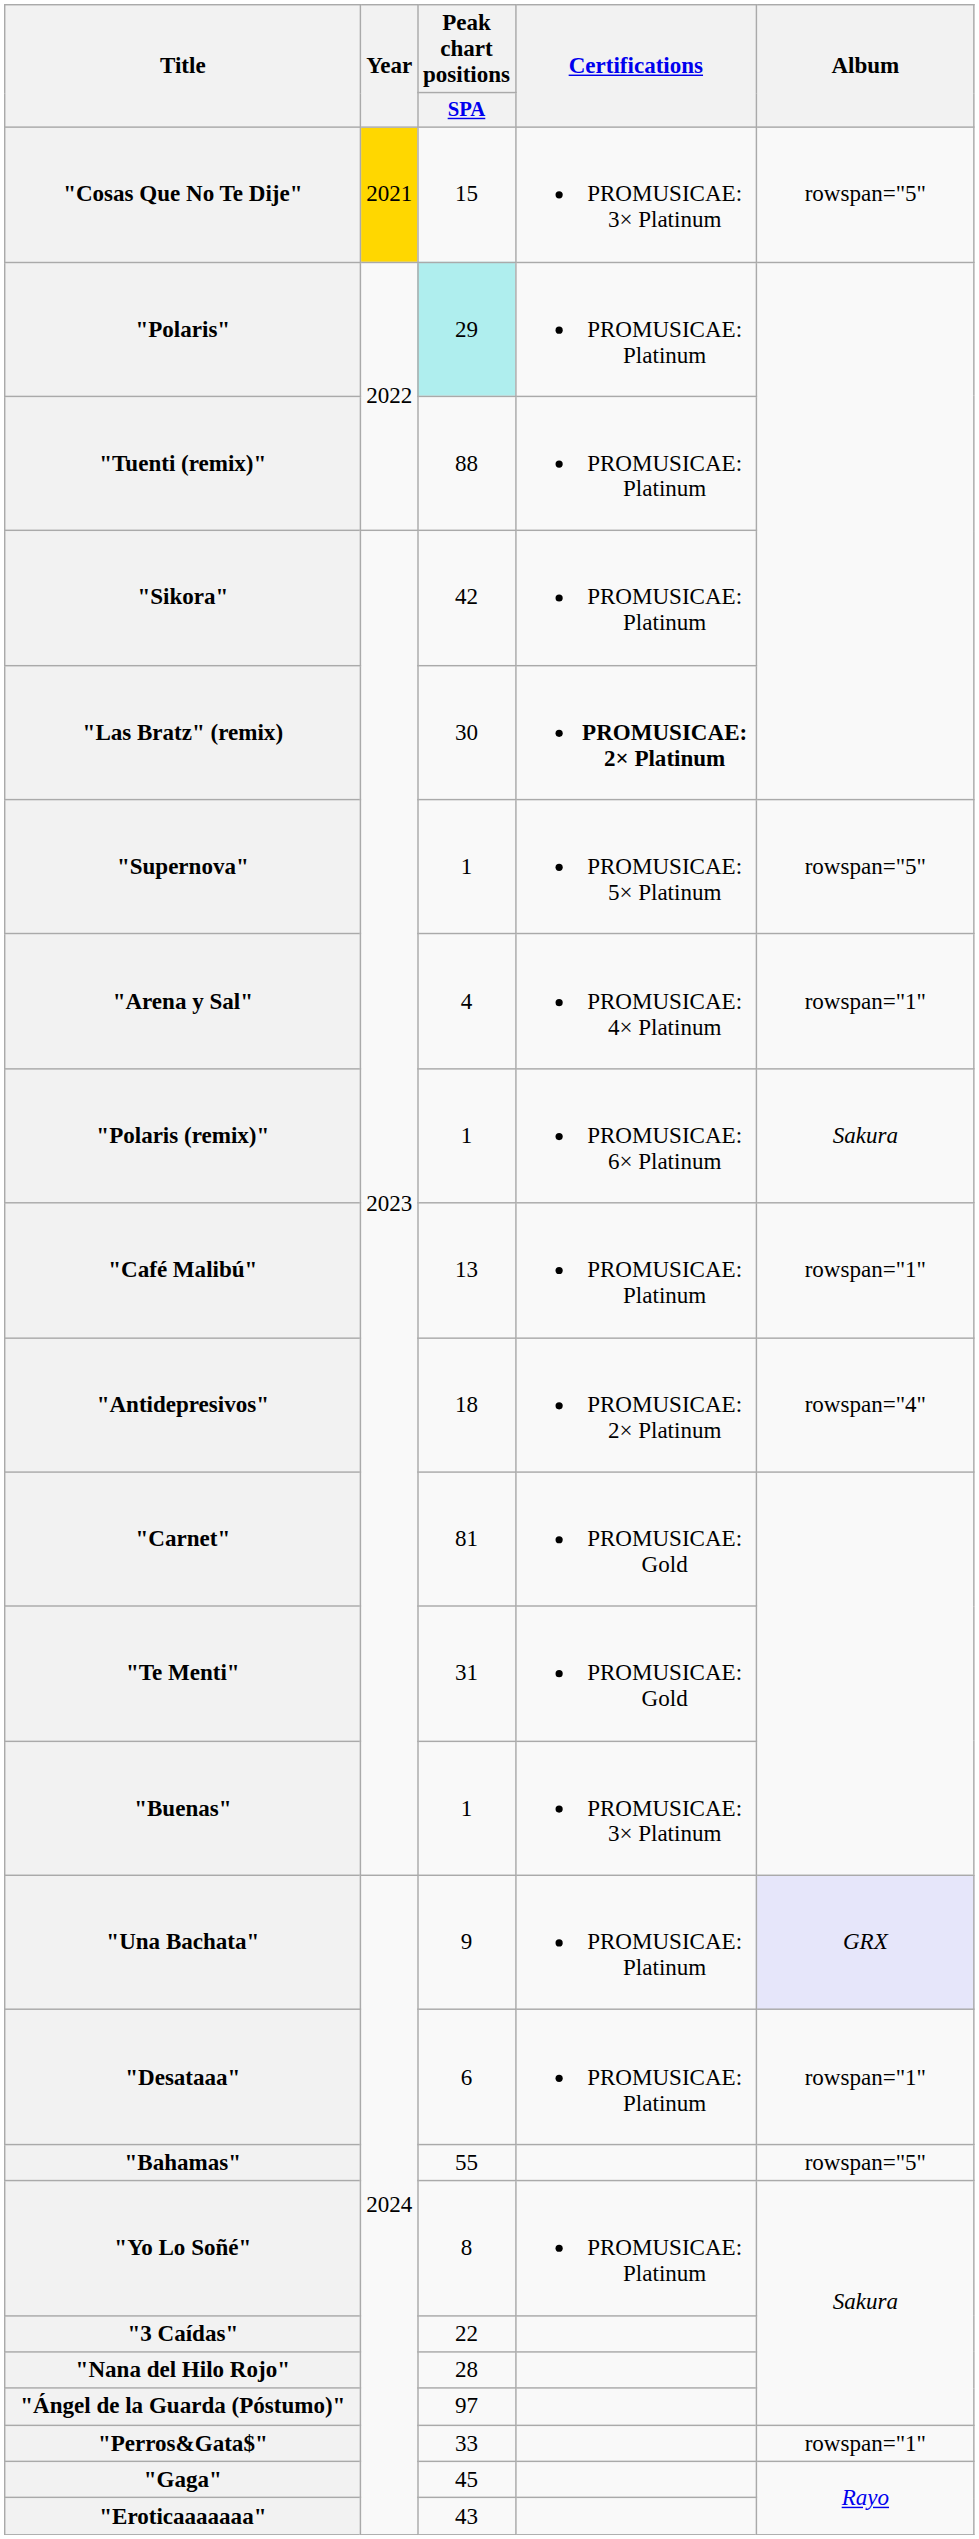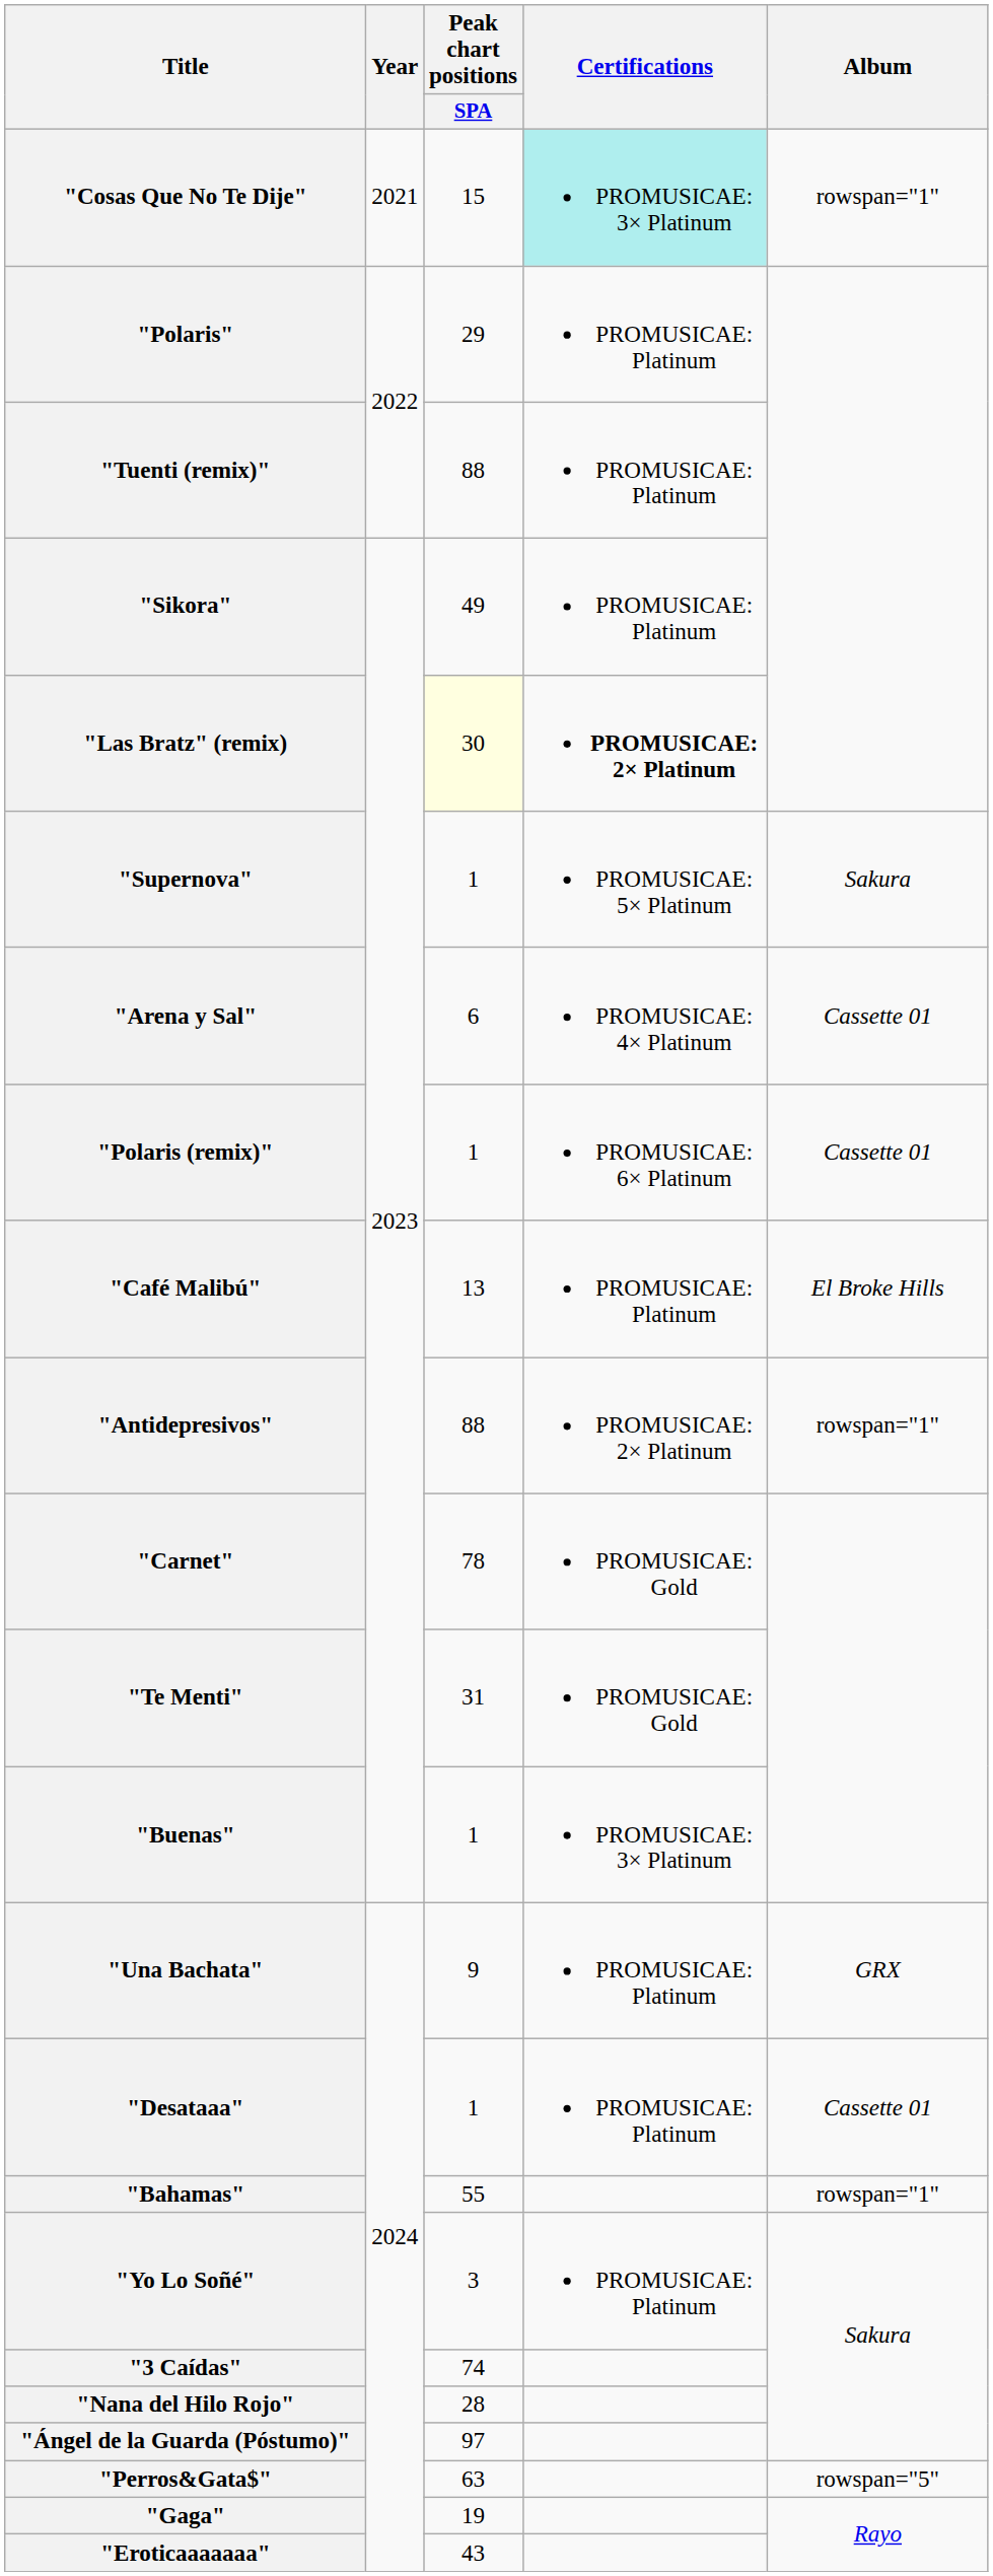"Cosas Que No Te Dije" | Year: gold background -> no background
"Cosas Que No Te Dije" | Certifications: no background -> paleturquoise background
"Cosas Que No Te Dije" | Album: rowspan="5" -> rowspan="1"
"Polaris" | Peak chart positions / SPA: paleturquoise background -> no background
"Sikora" | Peak chart positions / SPA: 42 -> 49
"Las Bratz" (remix) | Peak chart positions / SPA: no background -> lightyellow background
"Supernova" | Album: rowspan="5" -> Sakura
"Arena y Sal" | Peak chart positions / SPA: 4 -> 6
"Arena y Sal" | Album: rowspan="1" -> Cassette 01
"Polaris (remix)" | Album: Sakura -> Cassette 01
"Café Malibú" | Album: rowspan="1" -> El Broke Hills
"Antidepresivos" | Peak chart positions / SPA: 18 -> 88
"Antidepresivos" | Album: rowspan="4" -> rowspan="1"
"Carnet" | Peak chart positions / SPA: 81 -> 78
"Una Bachata" | Album: lavender background -> no background
"Desataaa" | Peak chart positions / SPA: 6 -> 1
"Desataaa" | Album: rowspan="1" -> Cassette 01
"Bahamas" | Album: rowspan="5" -> rowspan="1"
"Yo Lo Soñé" | Peak chart positions / SPA: 8 -> 3
"3 Caídas" | Peak chart positions / SPA: 22 -> 74
"Perros&Gata$" | Peak chart positions / SPA: 33 -> 63
"Perros&Gata$" | Album: rowspan="1" -> rowspan="5"
"Gaga" | Peak chart positions / SPA: 45 -> 19
